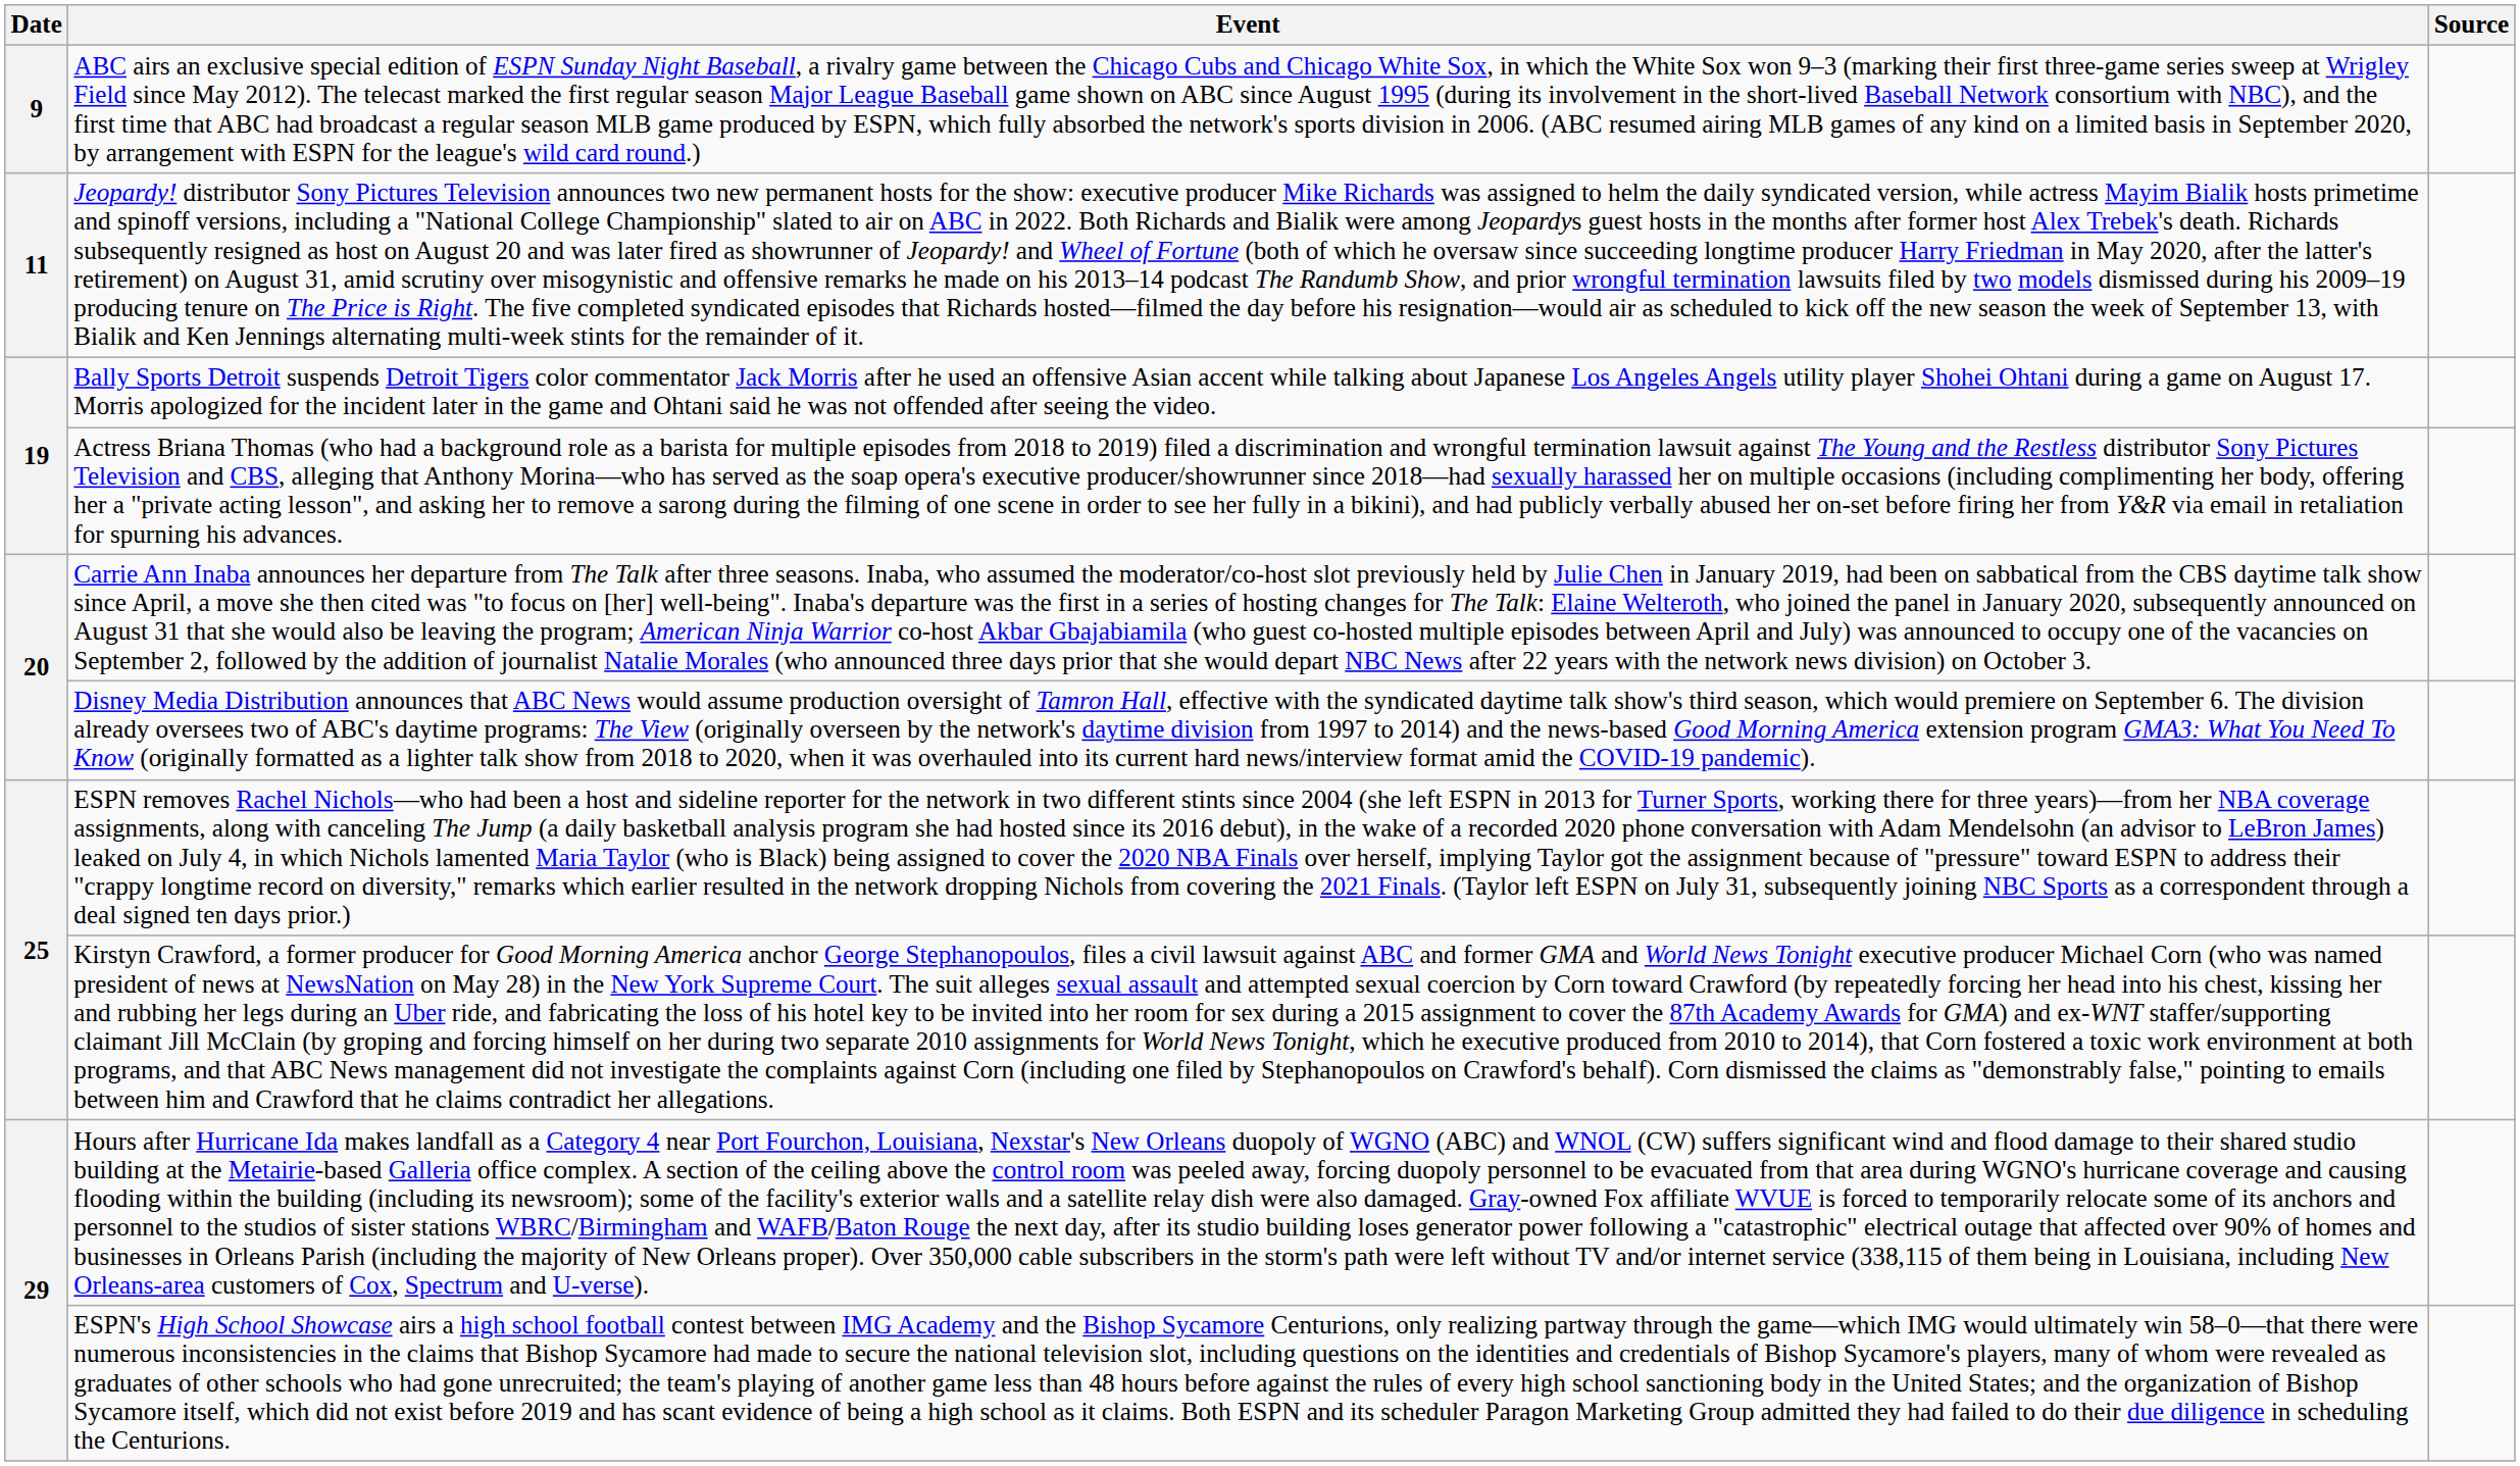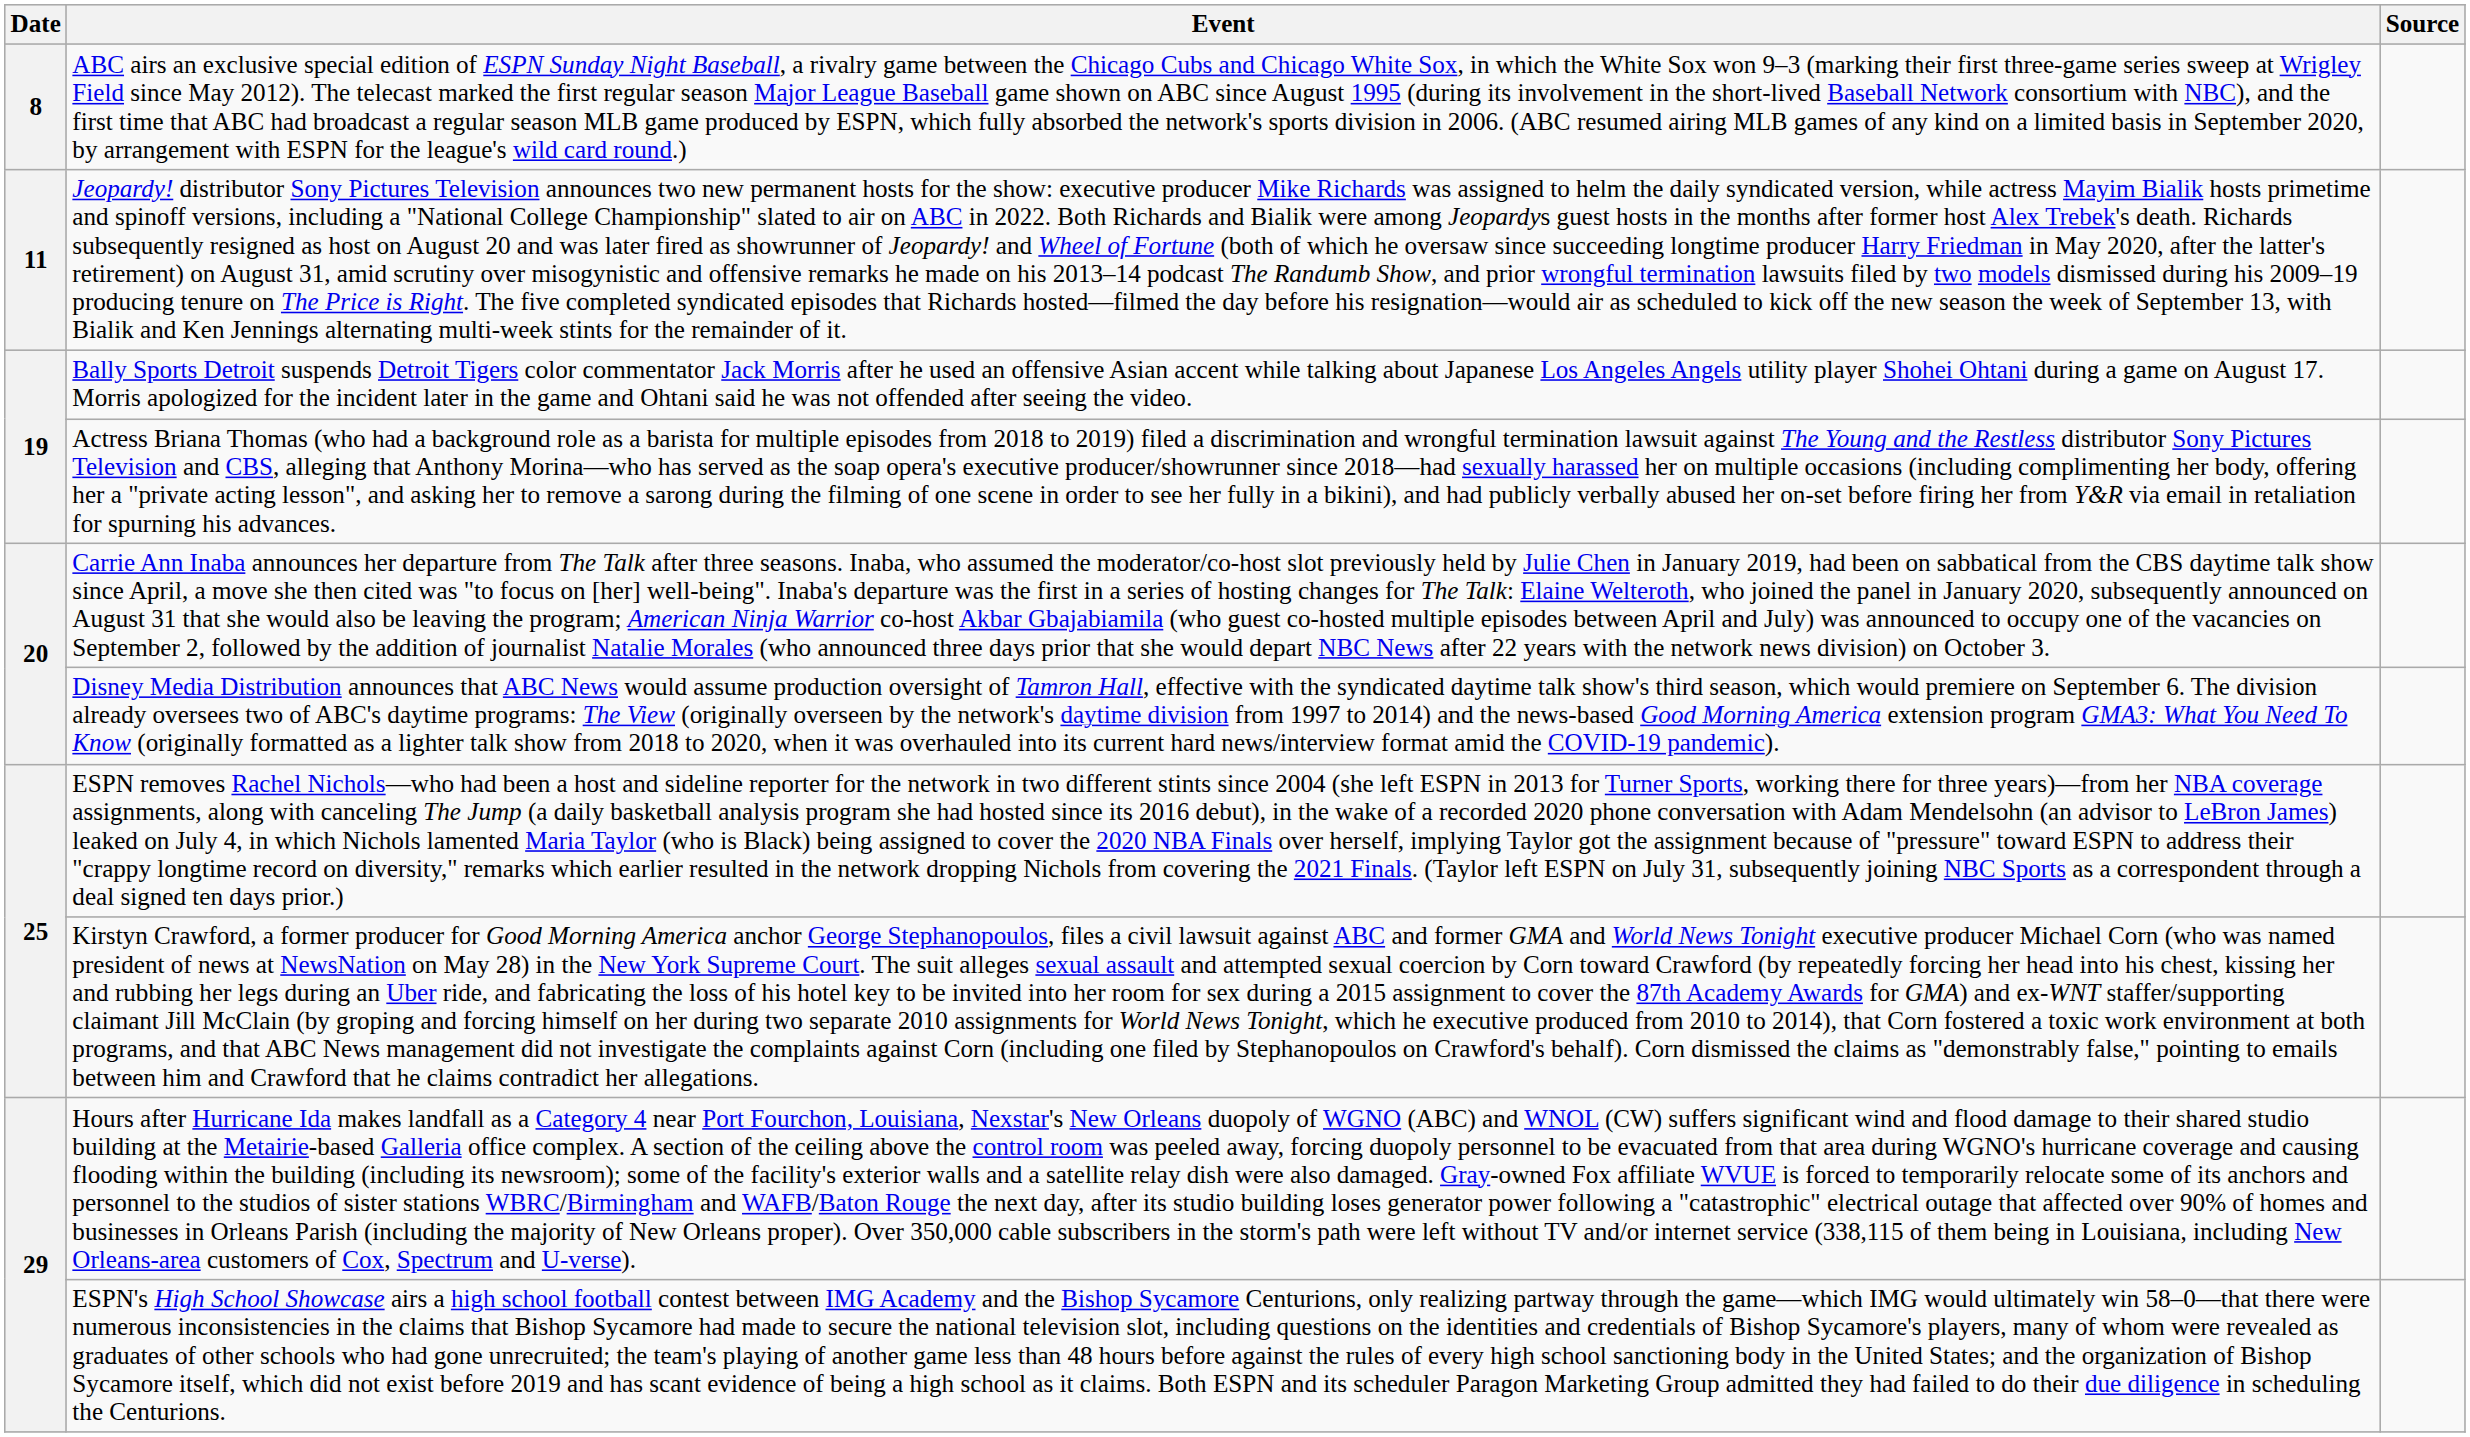row 2 | Date: 9 -> 8
